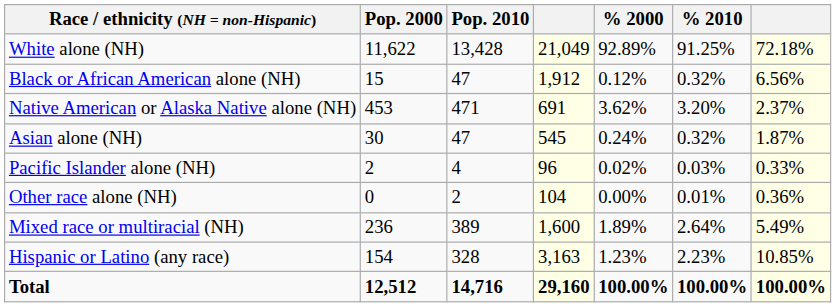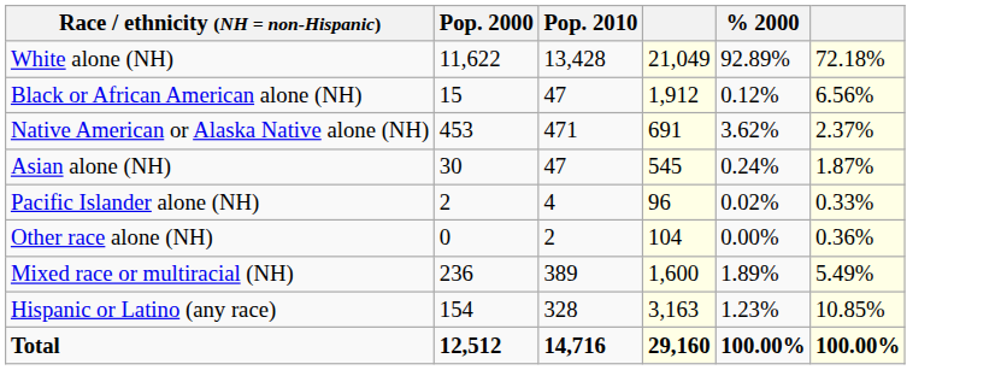- column: % 2010 | 91.25% | 0.32% | 3.20% | 0.32% | 0.03% | 0.01% | 2.64% | 2.23% | 100.00%
